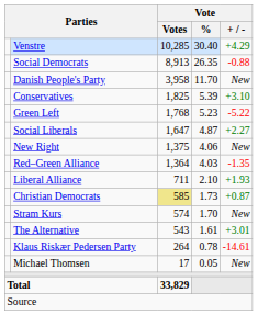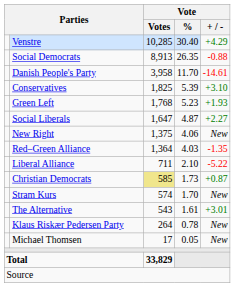Danish People's Party | Vote / + / -: New -> -14.61
Green Left | Vote / + / -: -5.22 -> +1.93
Liberal Alliance | Vote / + / -: +1.93 -> -5.22
Klaus Riskær Pedersen Party | Vote / + / -: -14.61 -> New
